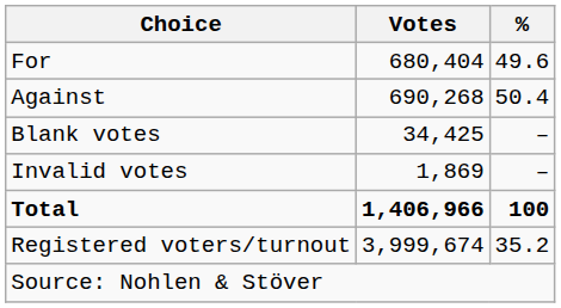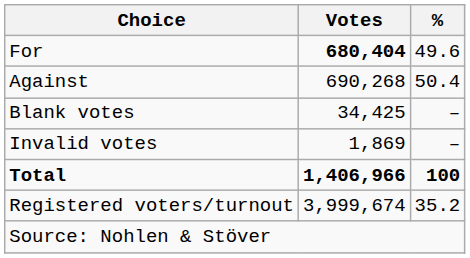For | Votes: normal -> bold
